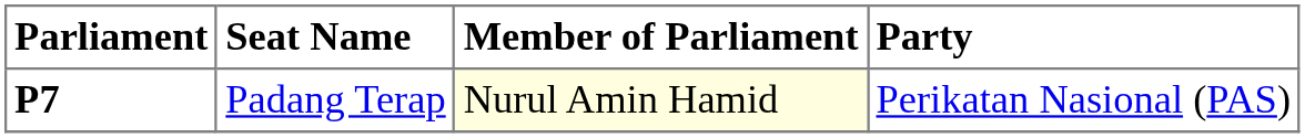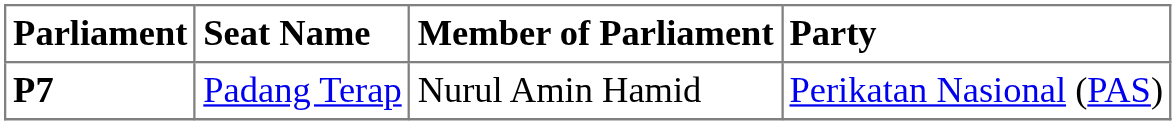P7 | Member of Parliament: lightyellow background -> no background
